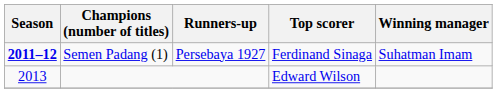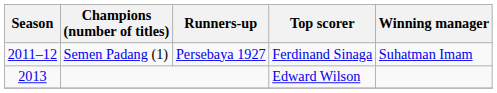Semen Padang (1) | Season: bold -> normal
